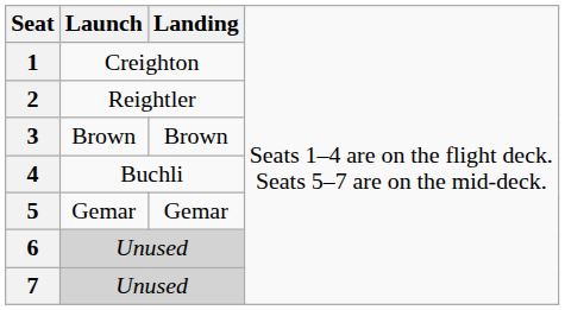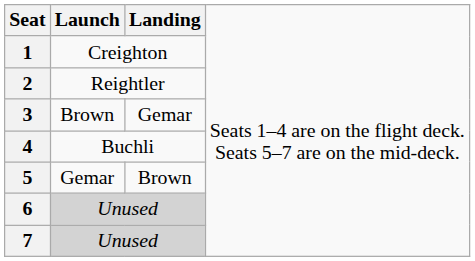3 | column 3: Brown -> Gemar
5 | column 3: Gemar -> Brown
